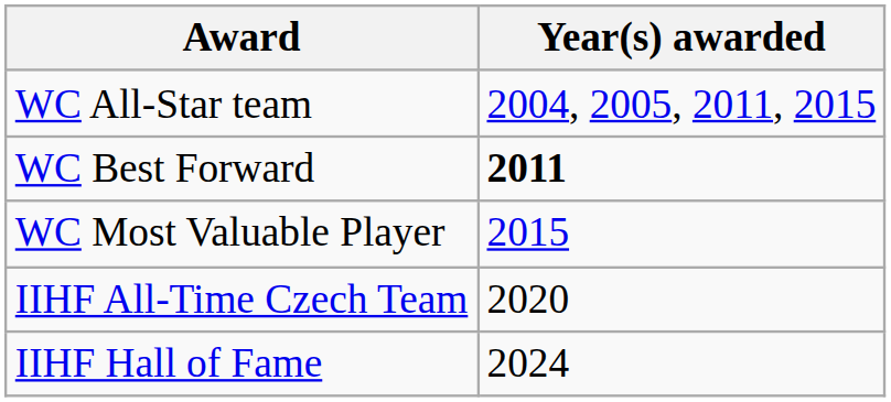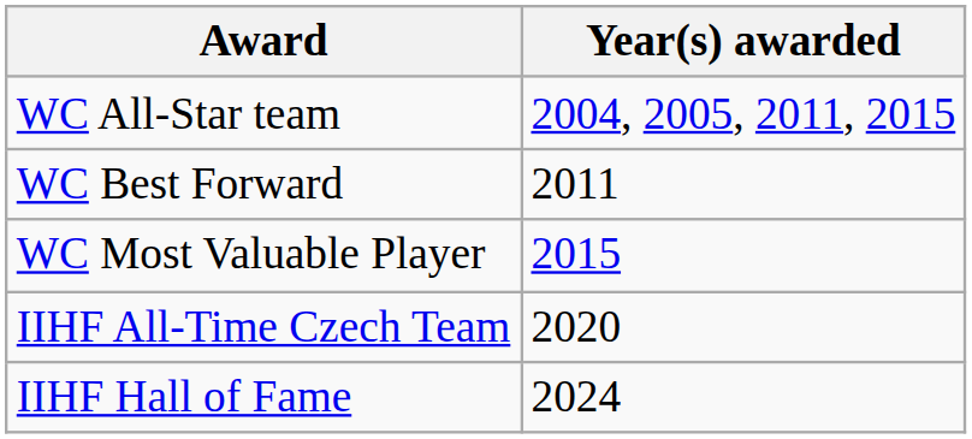WC Best Forward | Year(s) awarded: bold -> normal
